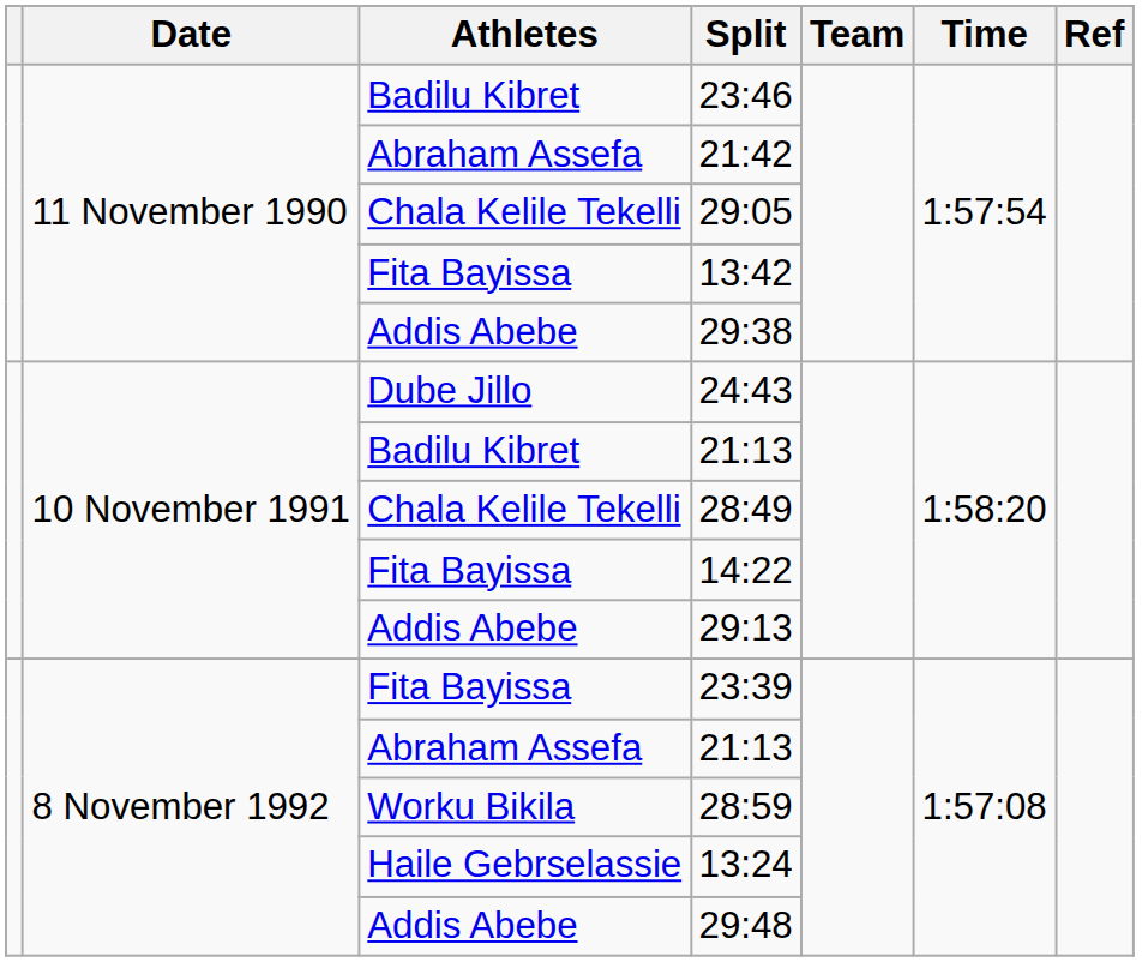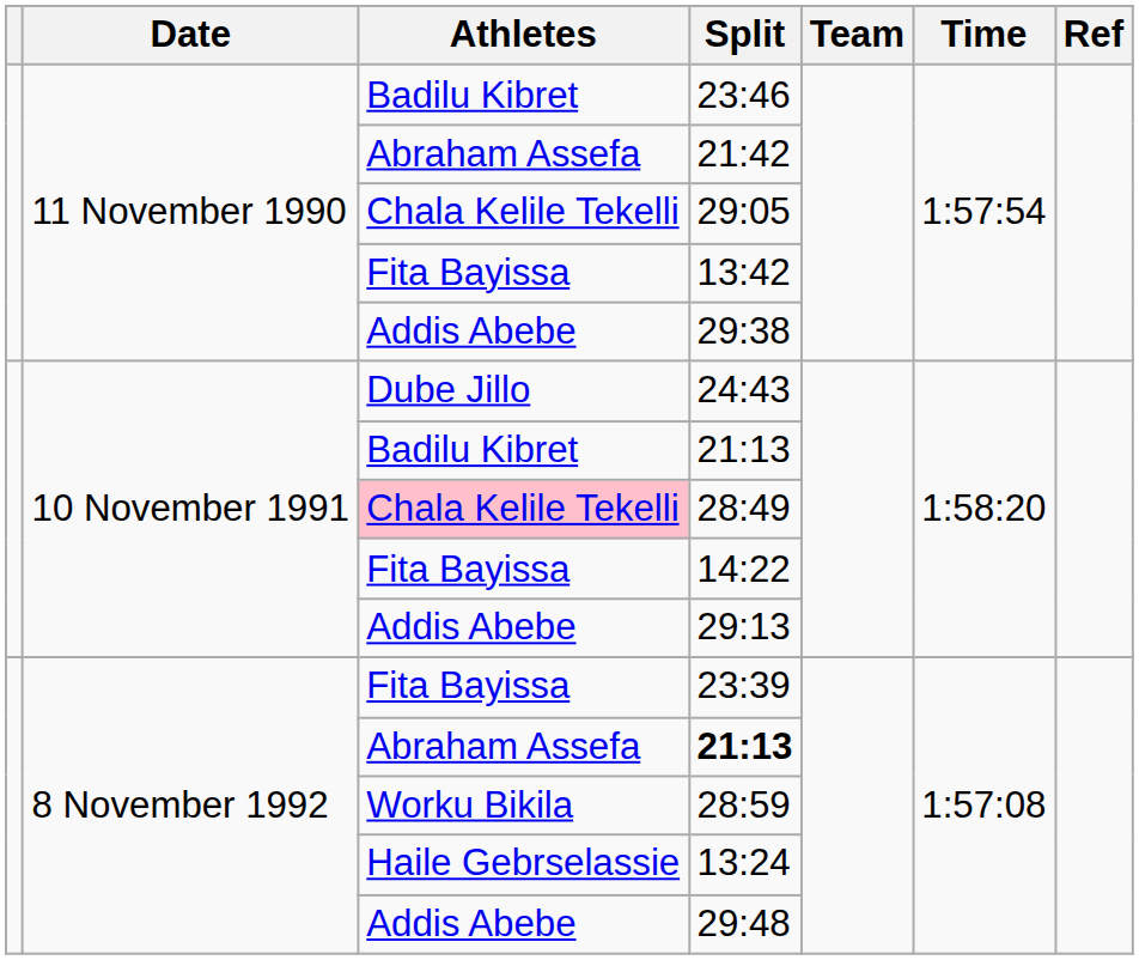28:49 | Athletes: no background -> pink background
Abraham Assefa / 21:13 | Split: normal -> bold
